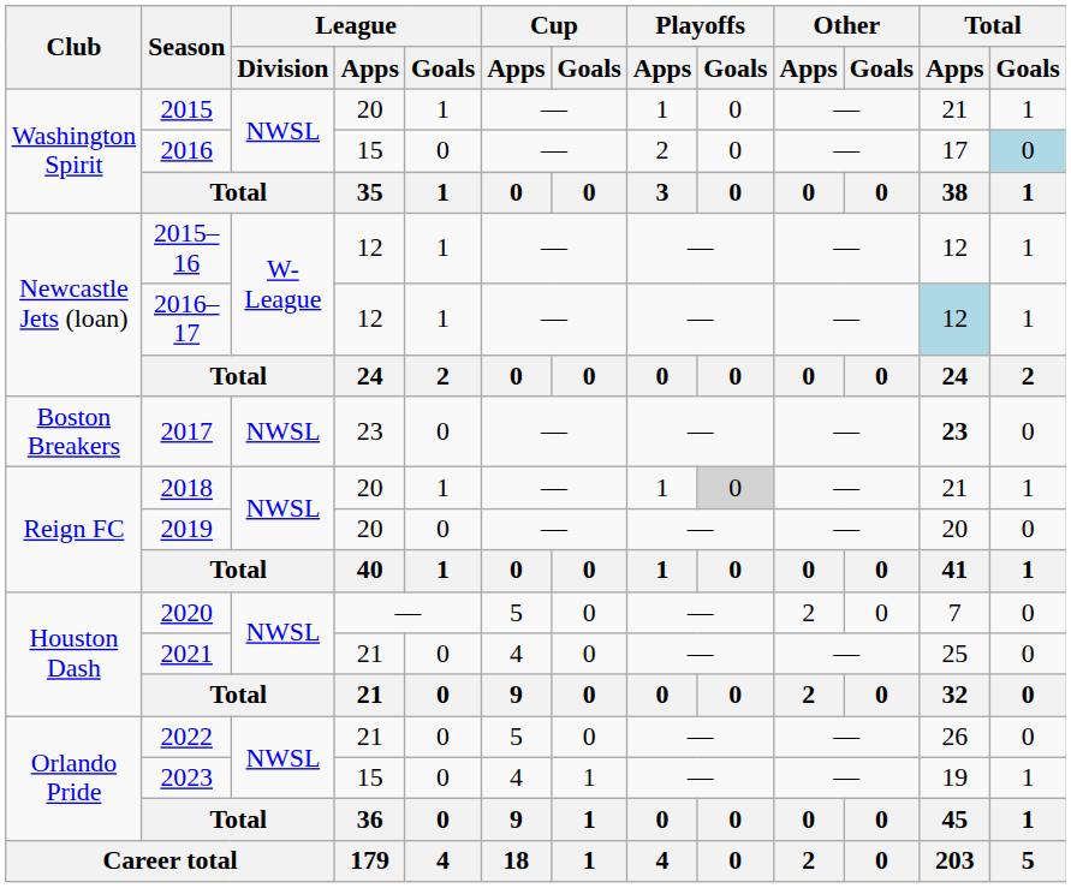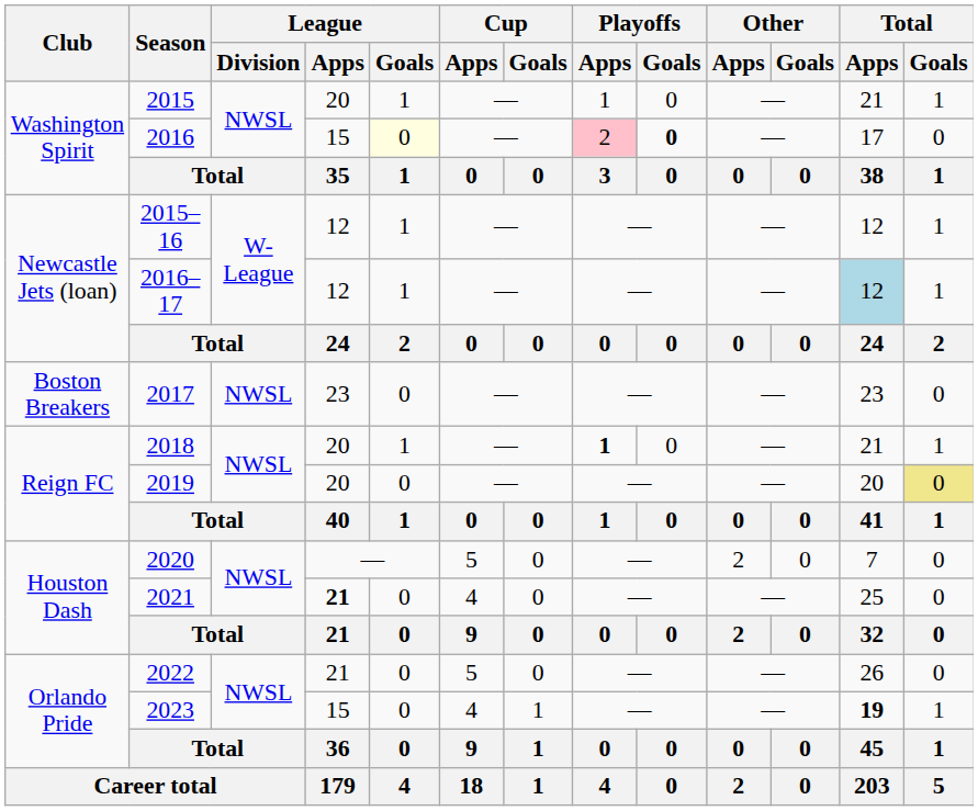2016 | League / Goals: no background -> lightyellow background
2016 | Playoffs / Apps: no background -> pink background
2016 | Playoffs / Goals: normal -> bold
2016 | Total / Goals: lightblue background -> no background
2017 | Total / Apps: bold -> normal
2018 | Playoffs / Apps: normal -> bold
2018 | Playoffs / Goals: lightgrey background -> no background
2019 | Total / Goals: no background -> khaki background
2021 | League / Apps: normal -> bold
2023 | Total / Apps: normal -> bold
